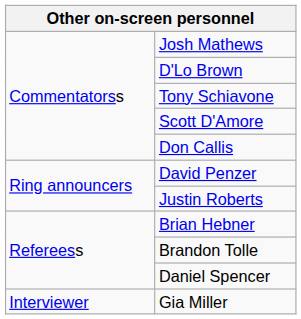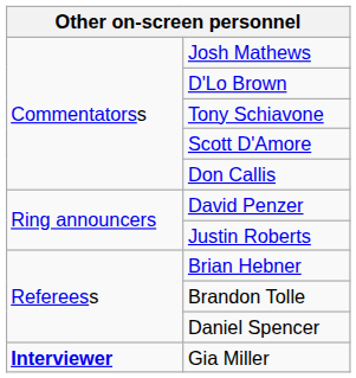Gia Miller | column 1: normal -> bold
